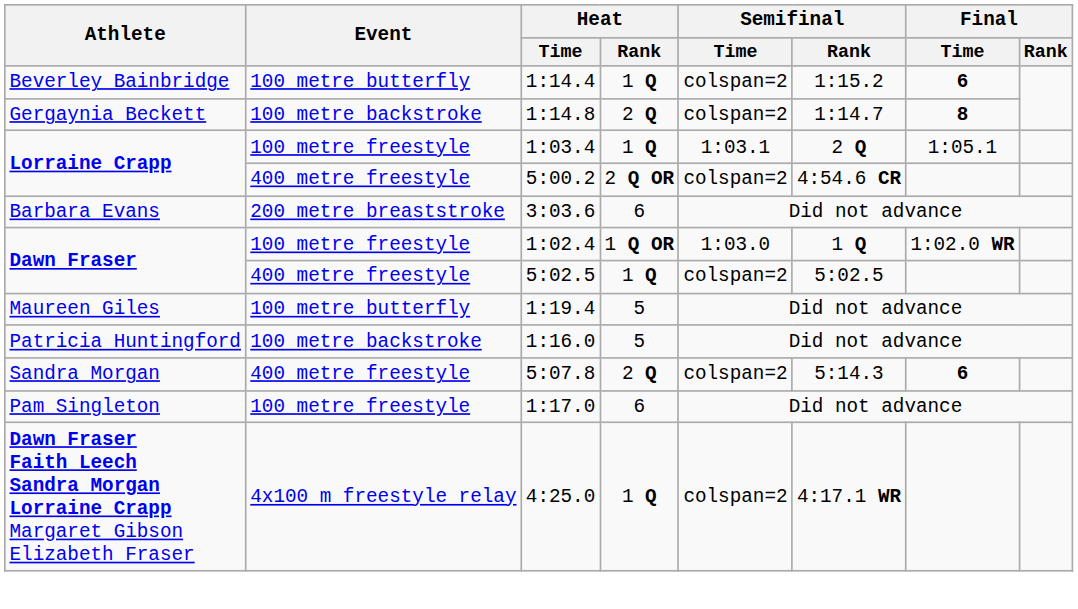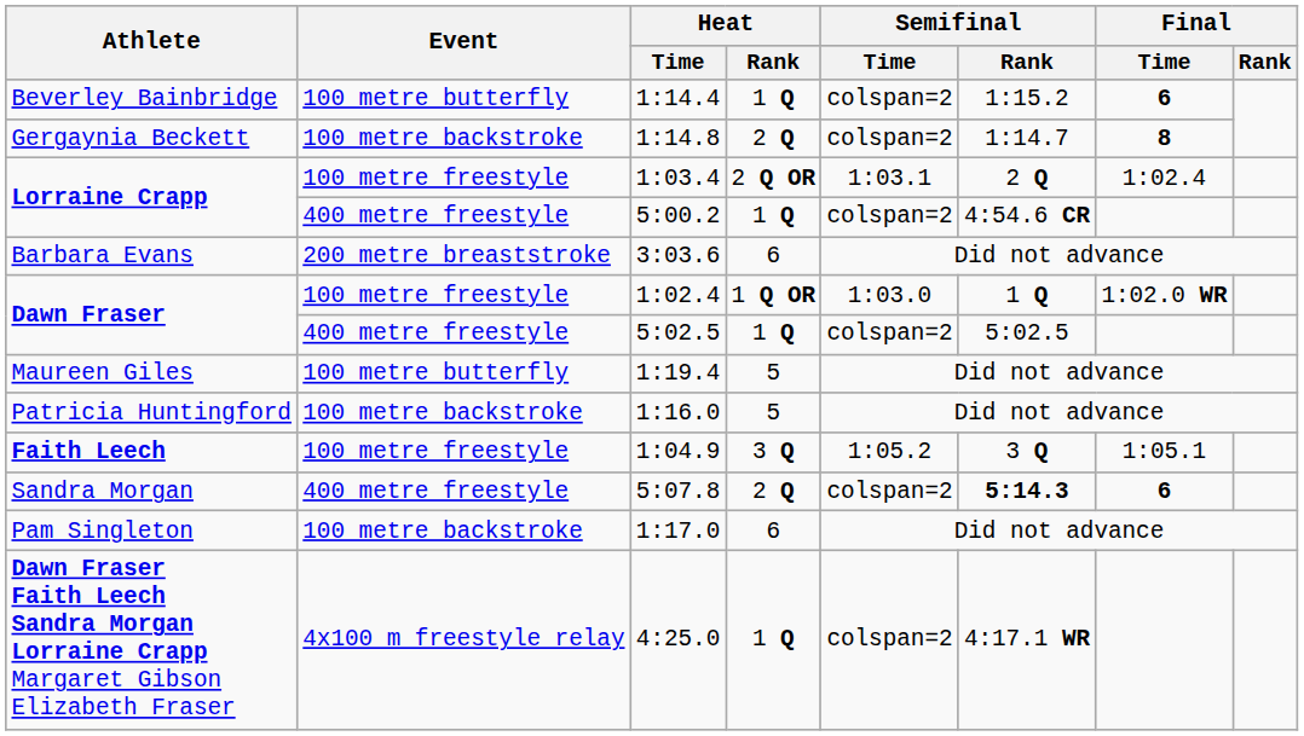1:03.4 | Heat / Rank: 1 Q -> 2 Q OR
1:03.4 | Final / Time: 1:05.1 -> 1:02.4
5:00.2 | Heat / Rank: 2 Q OR -> 1 Q
+ row: Faith Leech | 100 metre freestyle | 1:04.9 | 3 Q | 1:05.2 | 3 Q | 1:05.1
5:07.8 | Semifinal / Rank: normal -> bold
1:17.0 | Event: 100 metre freestyle -> 100 metre backstroke
